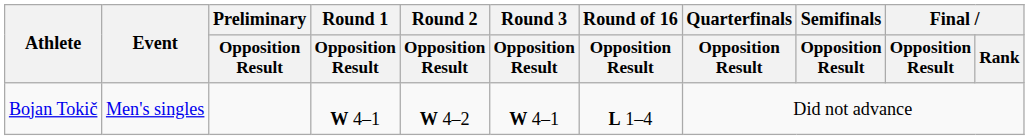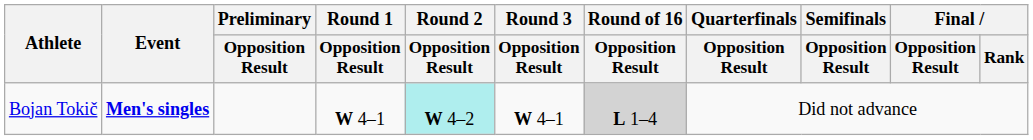Bojan Tokič | Event: normal -> bold
Bojan Tokič | Round 2 / Opposition Result: no background -> paleturquoise background
Bojan Tokič | Round of 16 / Opposition Result: no background -> lightgrey background
